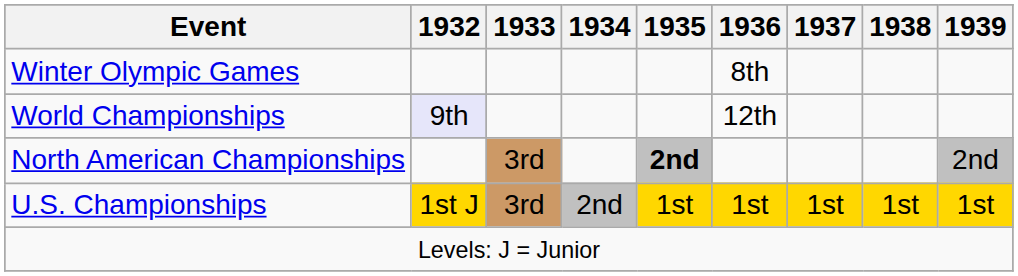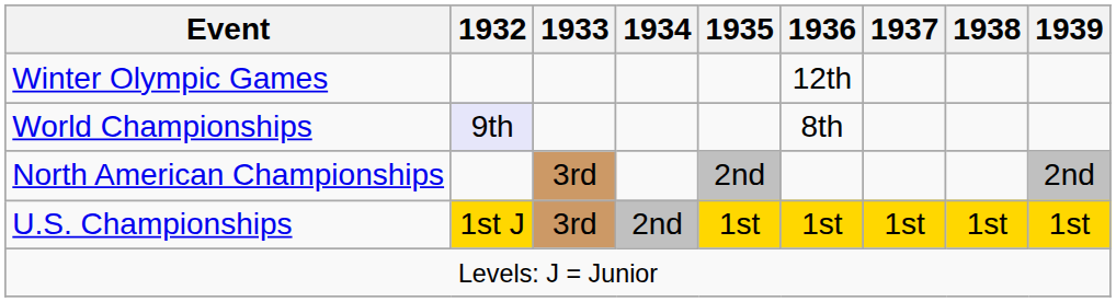Winter Olympic Games | 1936: 8th -> 12th
World Championships | 1936: 12th -> 8th
North American Championships | 1935: bold -> normal
